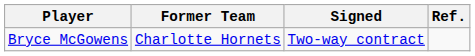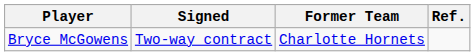columns swapped: Signed <-> Former Team
